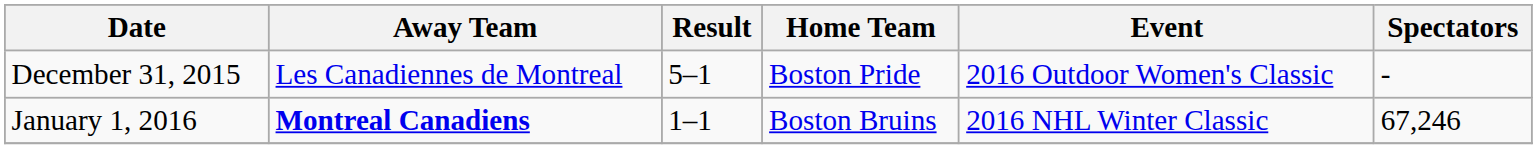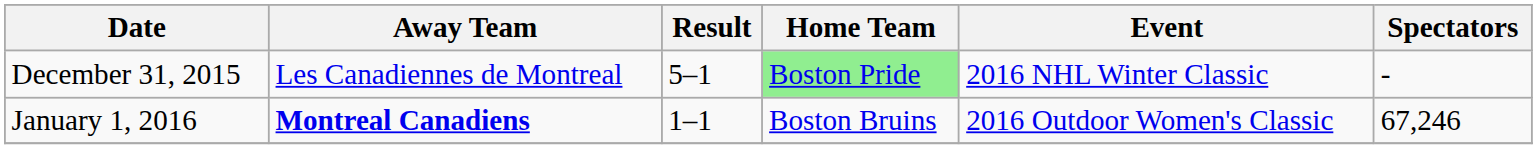December 31, 2015 | Home Team: no background -> lightgreen background
December 31, 2015 | Event: 2016 Outdoor Women's Classic -> 2016 NHL Winter Classic
January 1, 2016 | Event: 2016 NHL Winter Classic -> 2016 Outdoor Women's Classic
